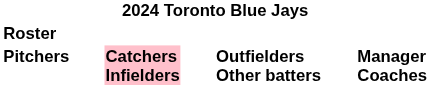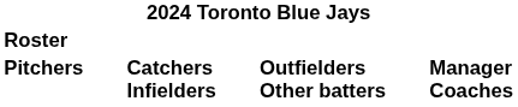Pitchers | column 2: pink background -> no background
